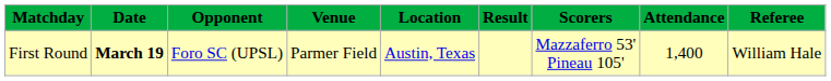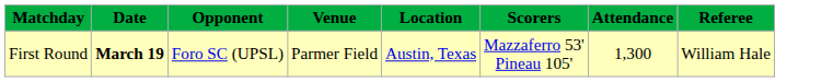- column: Result
First Round | Attendance: 1,400 -> 1,300
